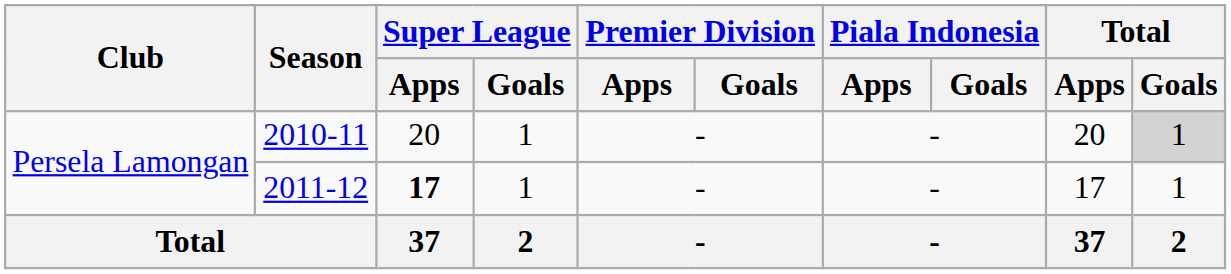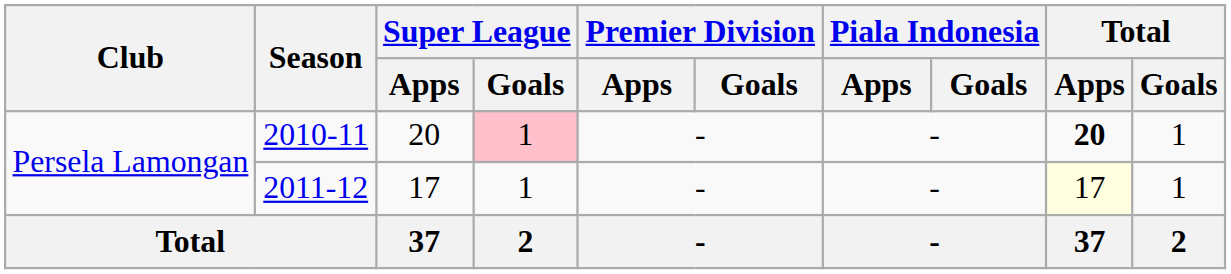2010-11 | Super League / Goals: no background -> pink background
2010-11 | Total / Apps: normal -> bold
2010-11 | Total / Goals: lightgrey background -> no background
2011-12 | Super League / Apps: bold -> normal
2011-12 | Total / Apps: no background -> lightyellow background
